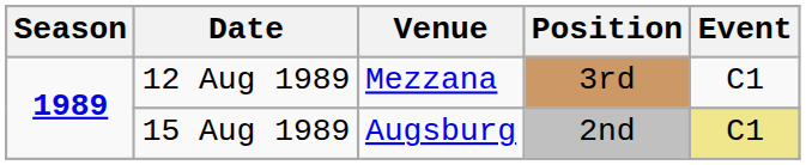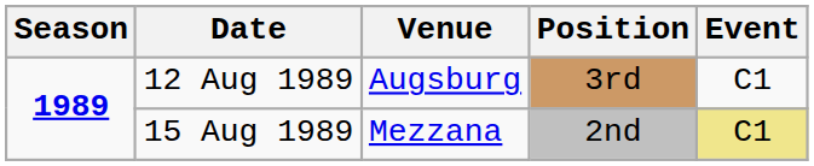12 Aug 1989 | Venue: Mezzana -> Augsburg
15 Aug 1989 | Venue: Augsburg -> Mezzana
